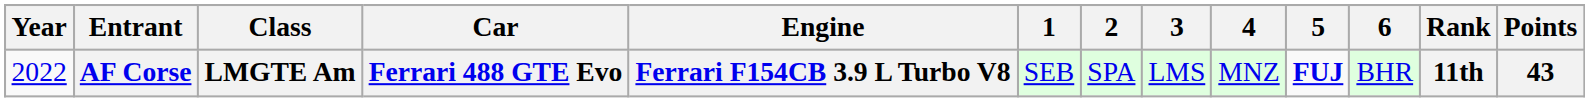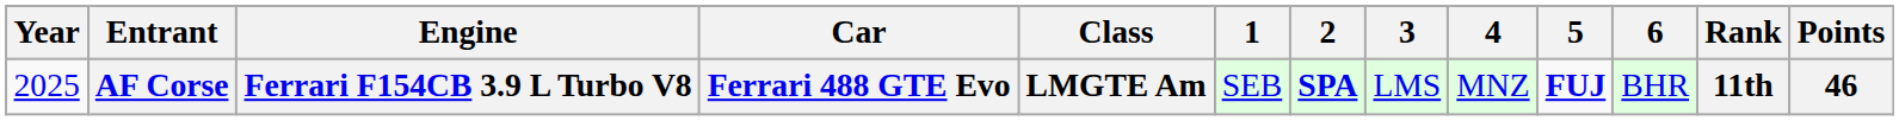columns swapped: Class <-> Engine
AF Corse | Year: 2022 -> 2025
AF Corse | 2: normal -> bold
AF Corse | Points: 43 -> 46
